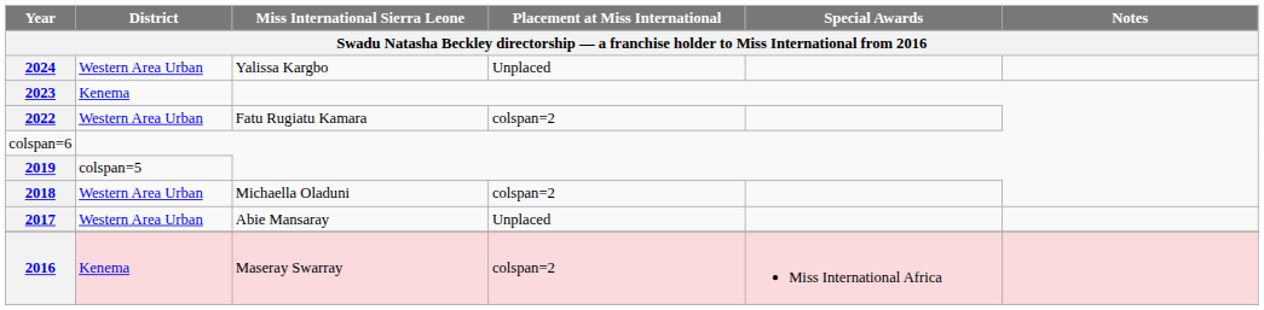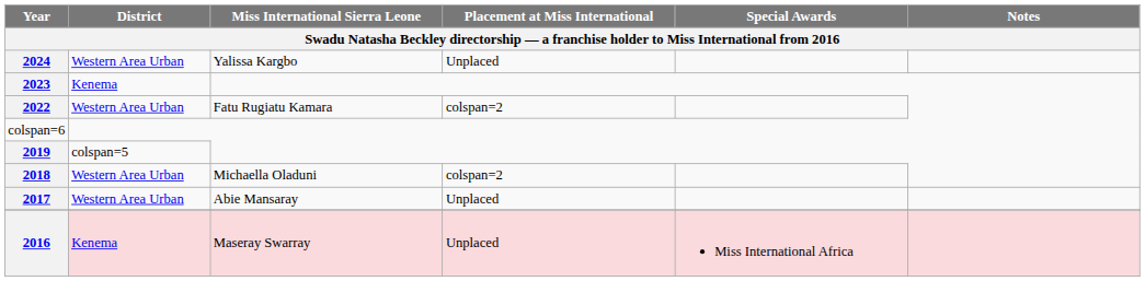2016 | Placement at Miss International: colspan=2 -> Unplaced
